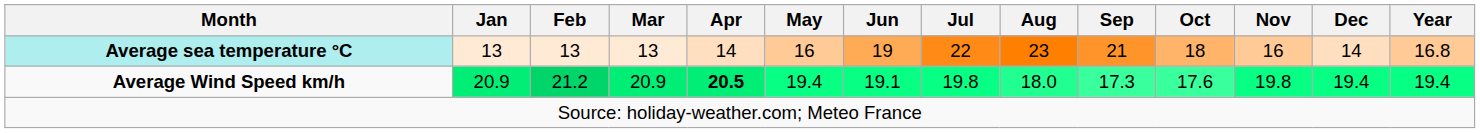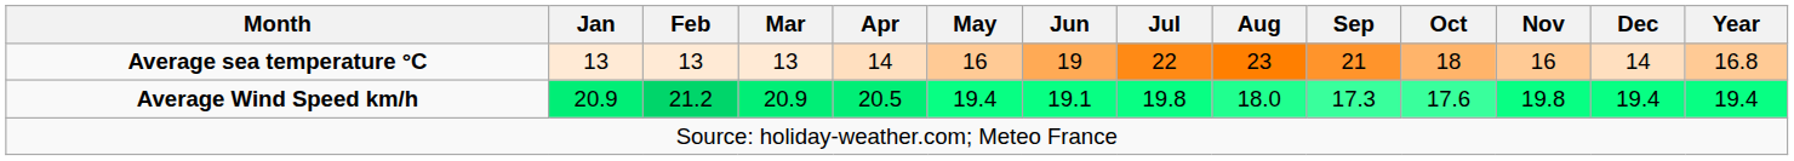Average sea temperature °C | Month: paleturquoise background -> no background
Average Wind Speed km/h | Apr: bold -> normal
